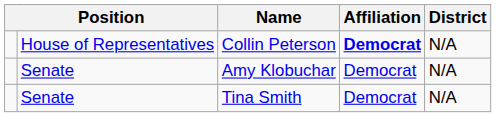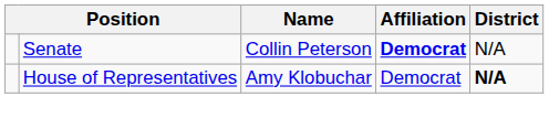Collin Peterson | column 2: House of Representatives -> Senate
Amy Klobuchar | column 2: Senate -> House of Representatives
Amy Klobuchar | District: normal -> bold
- row: Senate | Tina Smith | Democrat | N/A
